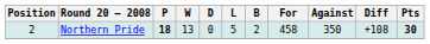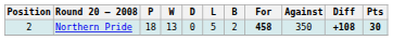Northern Pride | P: bold -> normal
Northern Pride | For: normal -> bold
Northern Pride | Diff: normal -> bold
